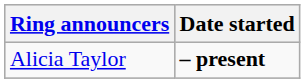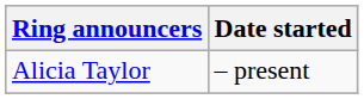Alicia Taylor | Date started: bold -> normal
